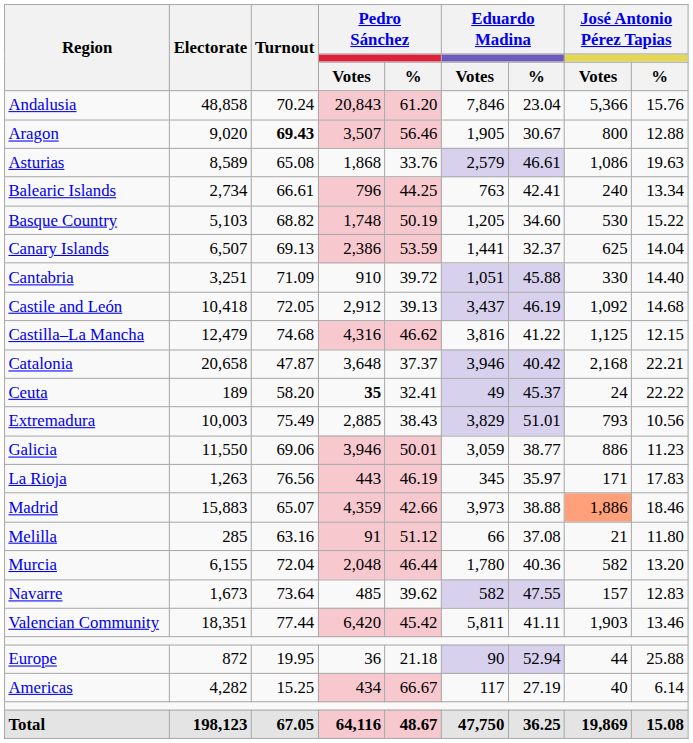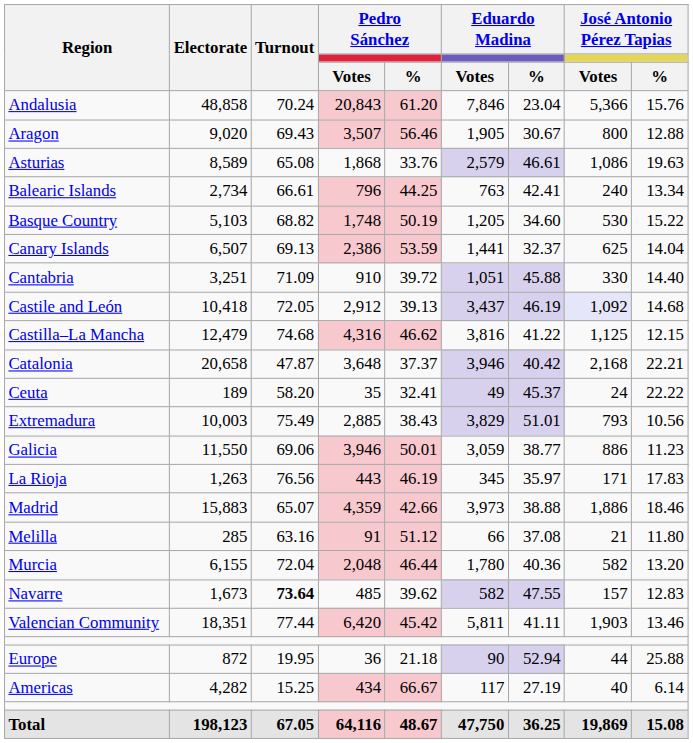Aragon | Turnout: bold -> normal
Castile and León | José Antonio Pérez Tapias / Votes: no background -> lavender background
Ceuta | Pedro Sánchez / Votes: bold -> normal
Madrid | José Antonio Pérez Tapias / Votes: lightsalmon background -> no background
Navarre | Turnout: normal -> bold
